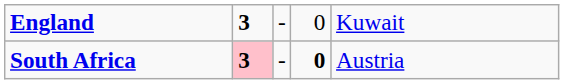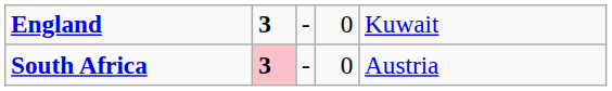South Africa | column 4: bold -> normal
